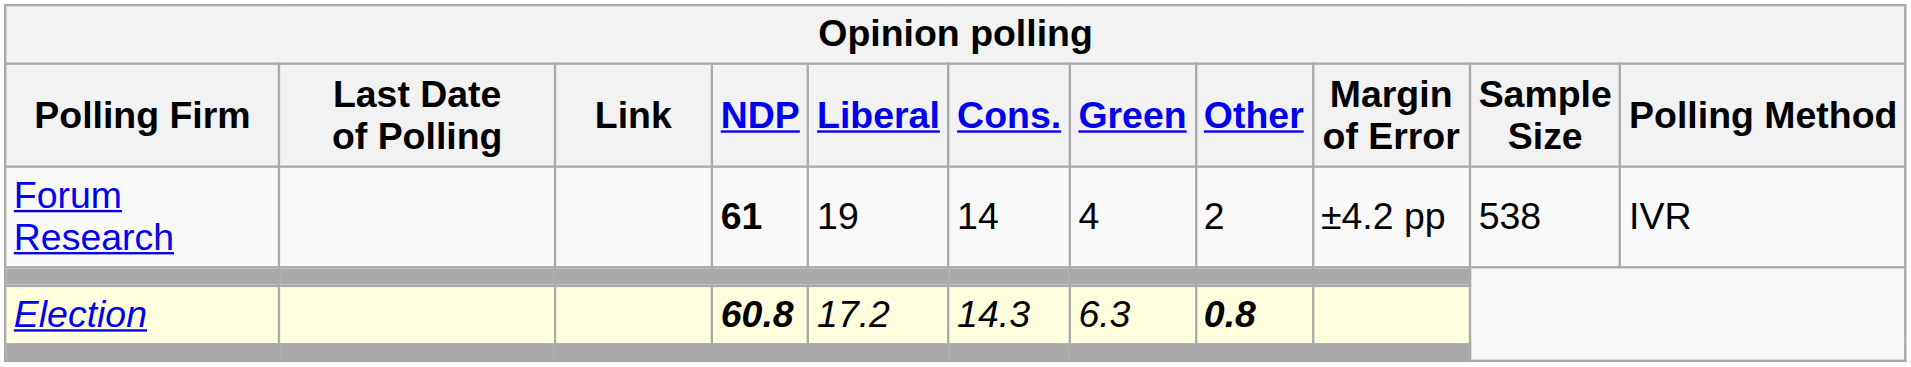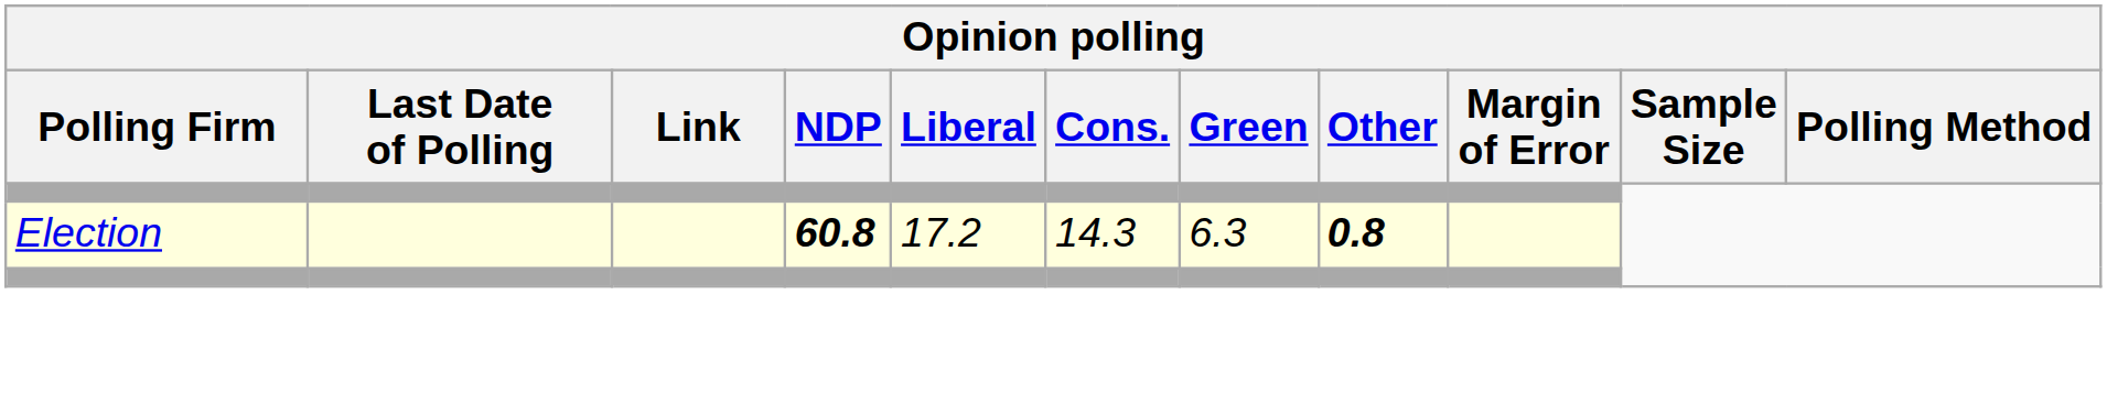- row: Forum Research | 61 | 19 | 14 | 4 | 2 | ±4.2 pp | 538 | IVR
